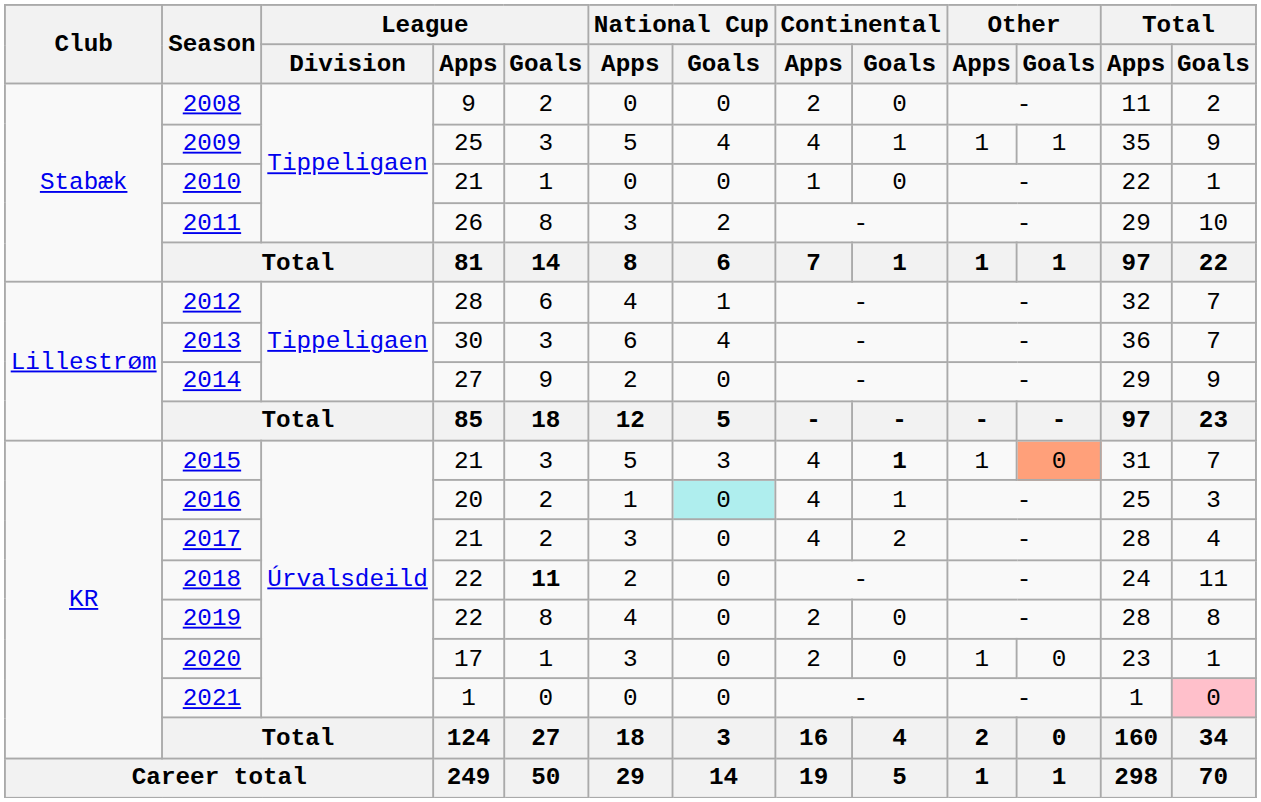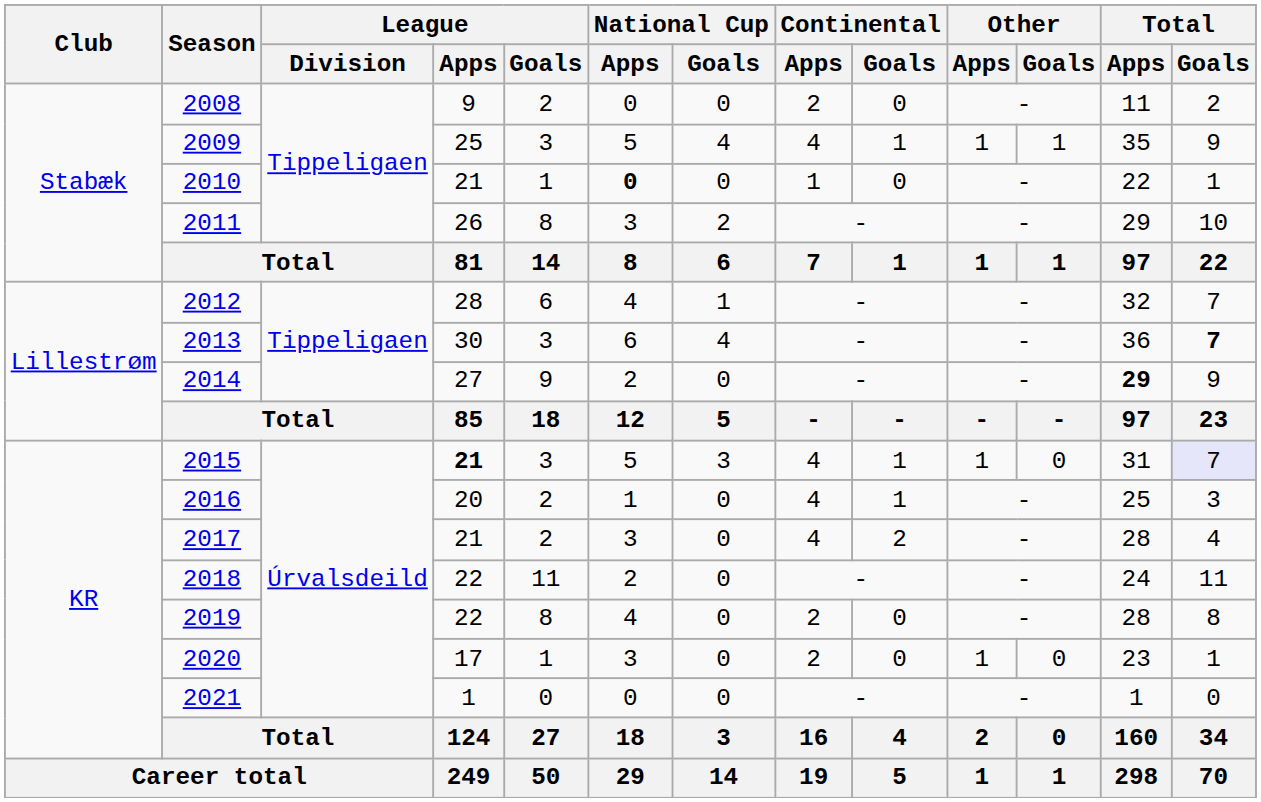2010 | National Cup / Apps: normal -> bold
2013 | Total / Goals: normal -> bold
2014 | Total / Apps: normal -> bold
2015 | League / Apps: normal -> bold
2015 | Continental / Goals: bold -> normal
2015 | Other / Goals: lightsalmon background -> no background
2015 | Total / Goals: no background -> lavender background
2016 | National Cup / Goals: paleturquoise background -> no background
2018 | League / Goals: bold -> normal
2021 | Total / Goals: pink background -> no background
